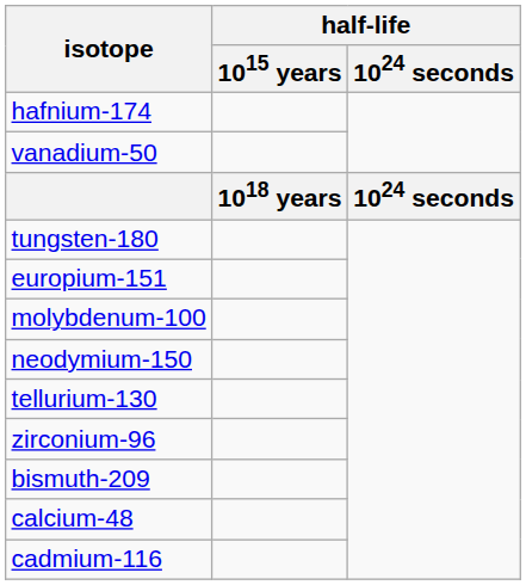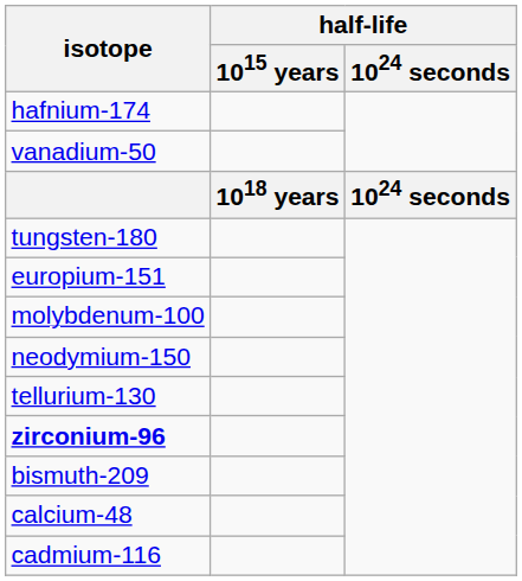zirconium-96 | isotope: normal -> bold
